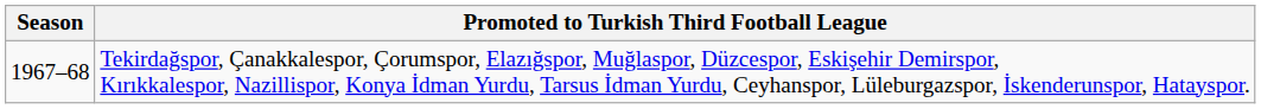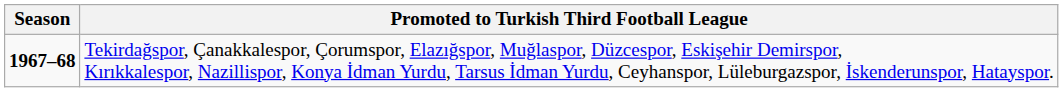row 2 | Season: normal -> bold
